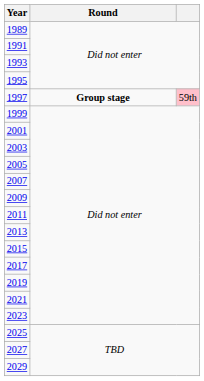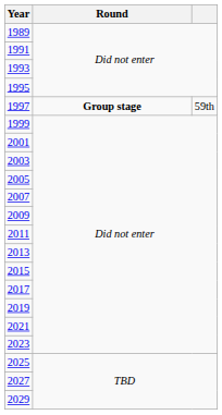1997 | column 3: pink background -> no background
